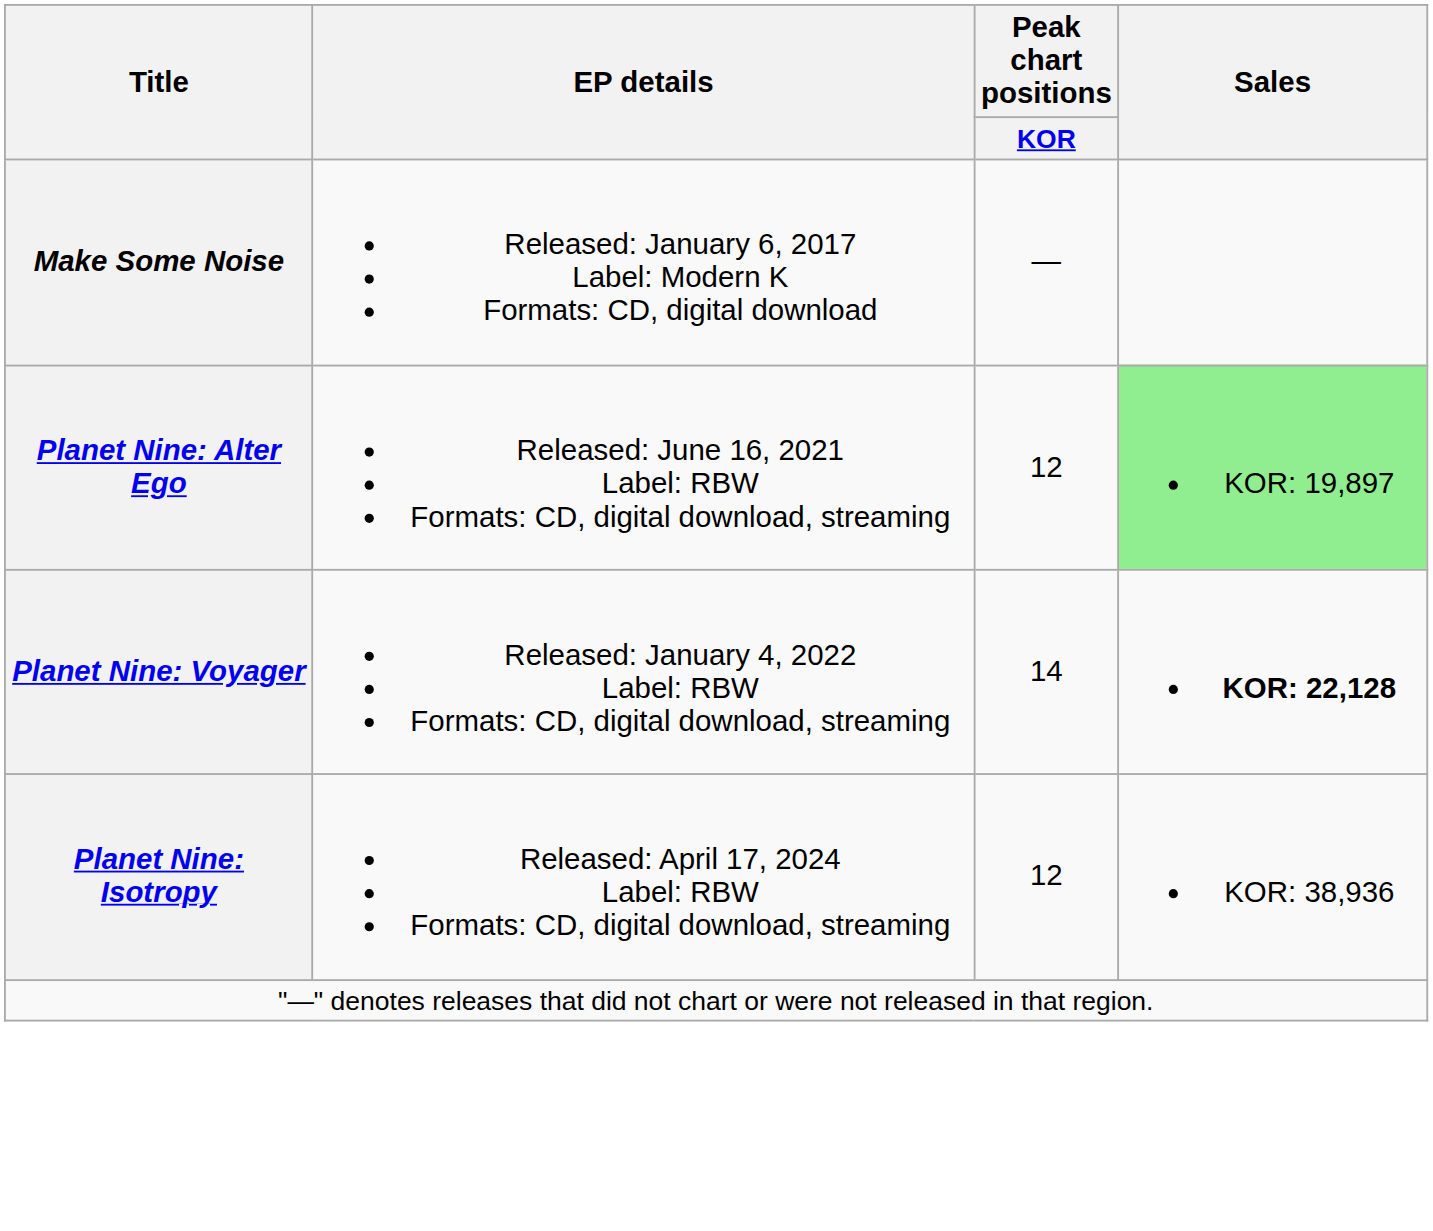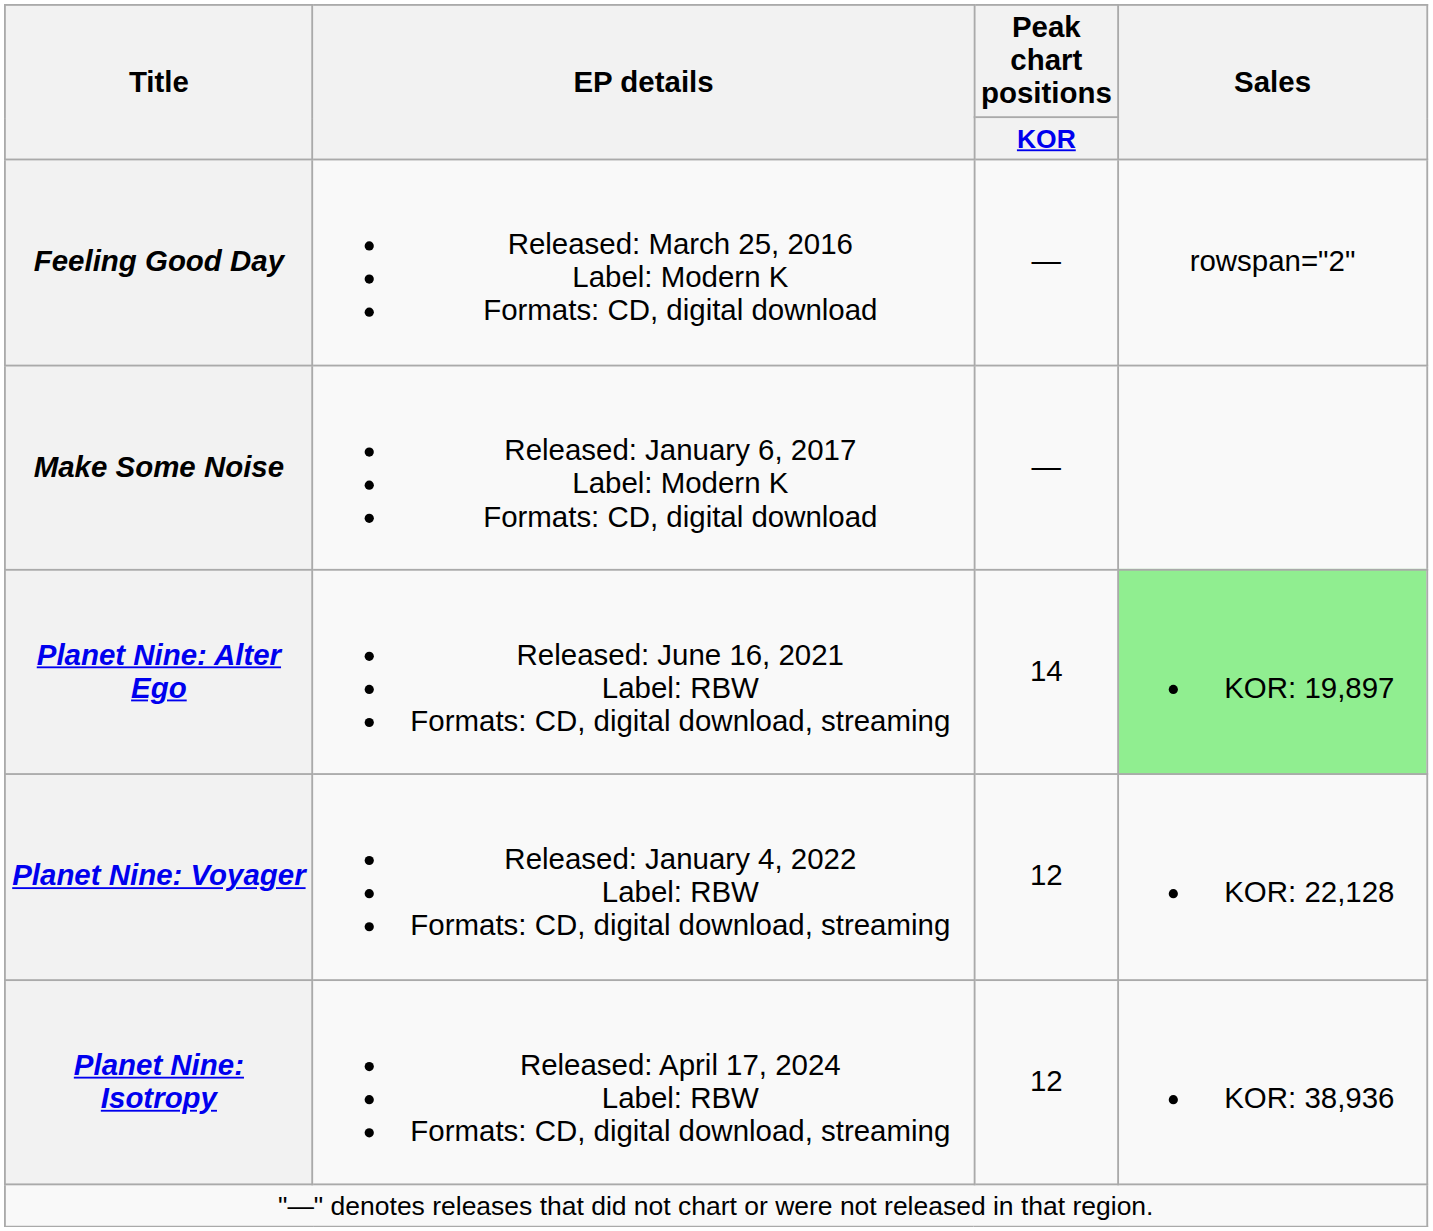+ row: Feeling Good Day | Released: March 25, 2016 Label: Modern K Formats: CD, digital download | — | rowspan="2"
Planet Nine: Alter Ego | Peak chart positions / KOR: 12 -> 14
Planet Nine: Voyager | Peak chart positions / KOR: 14 -> 12
Planet Nine: Voyager | Sales: bold -> normal
